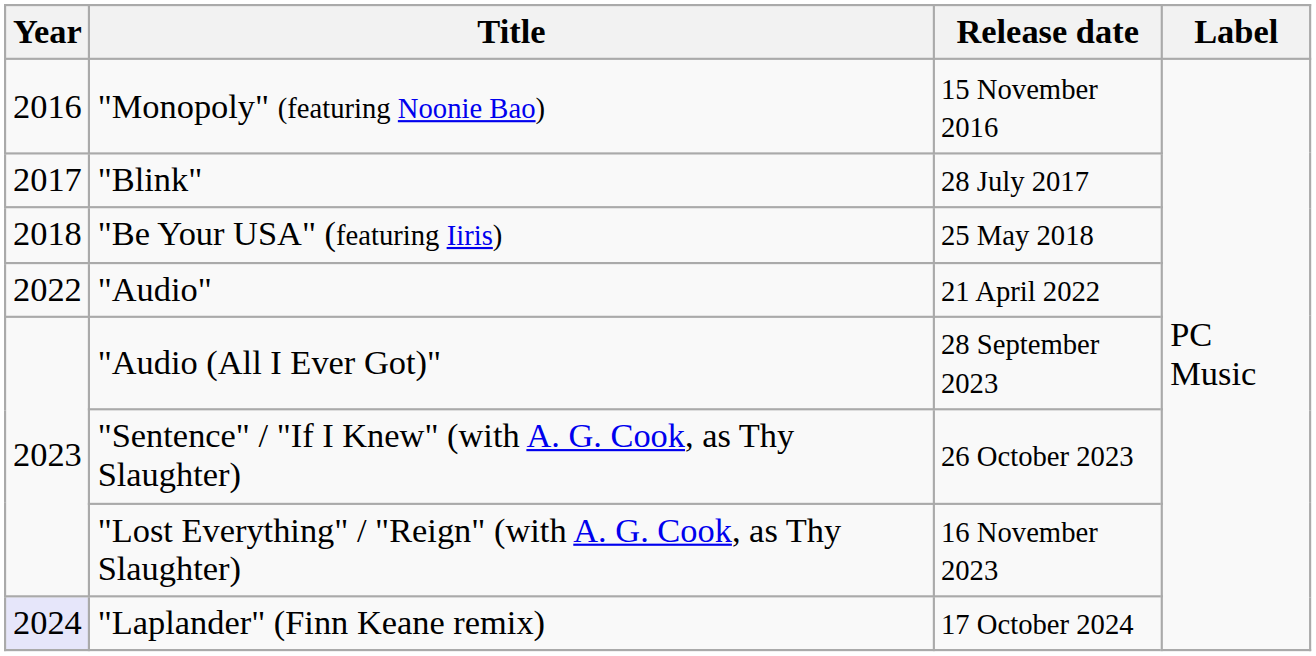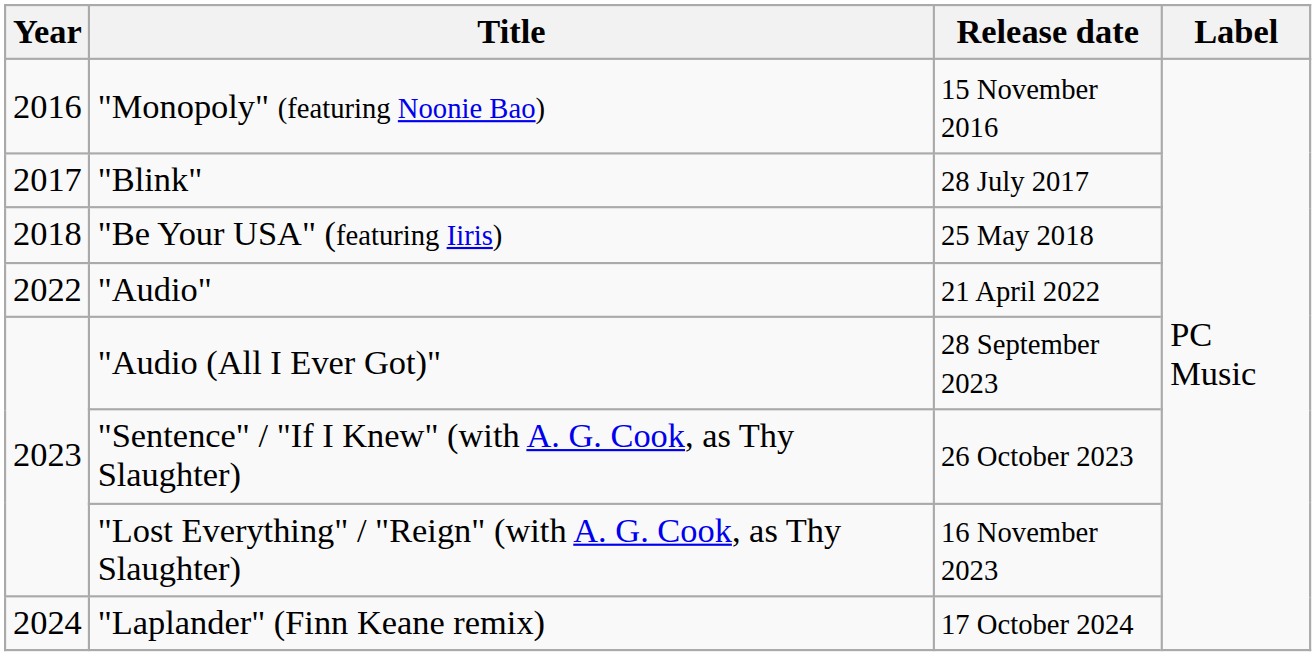"Laplander" (Finn Keane remix) | Year: lavender background -> no background
